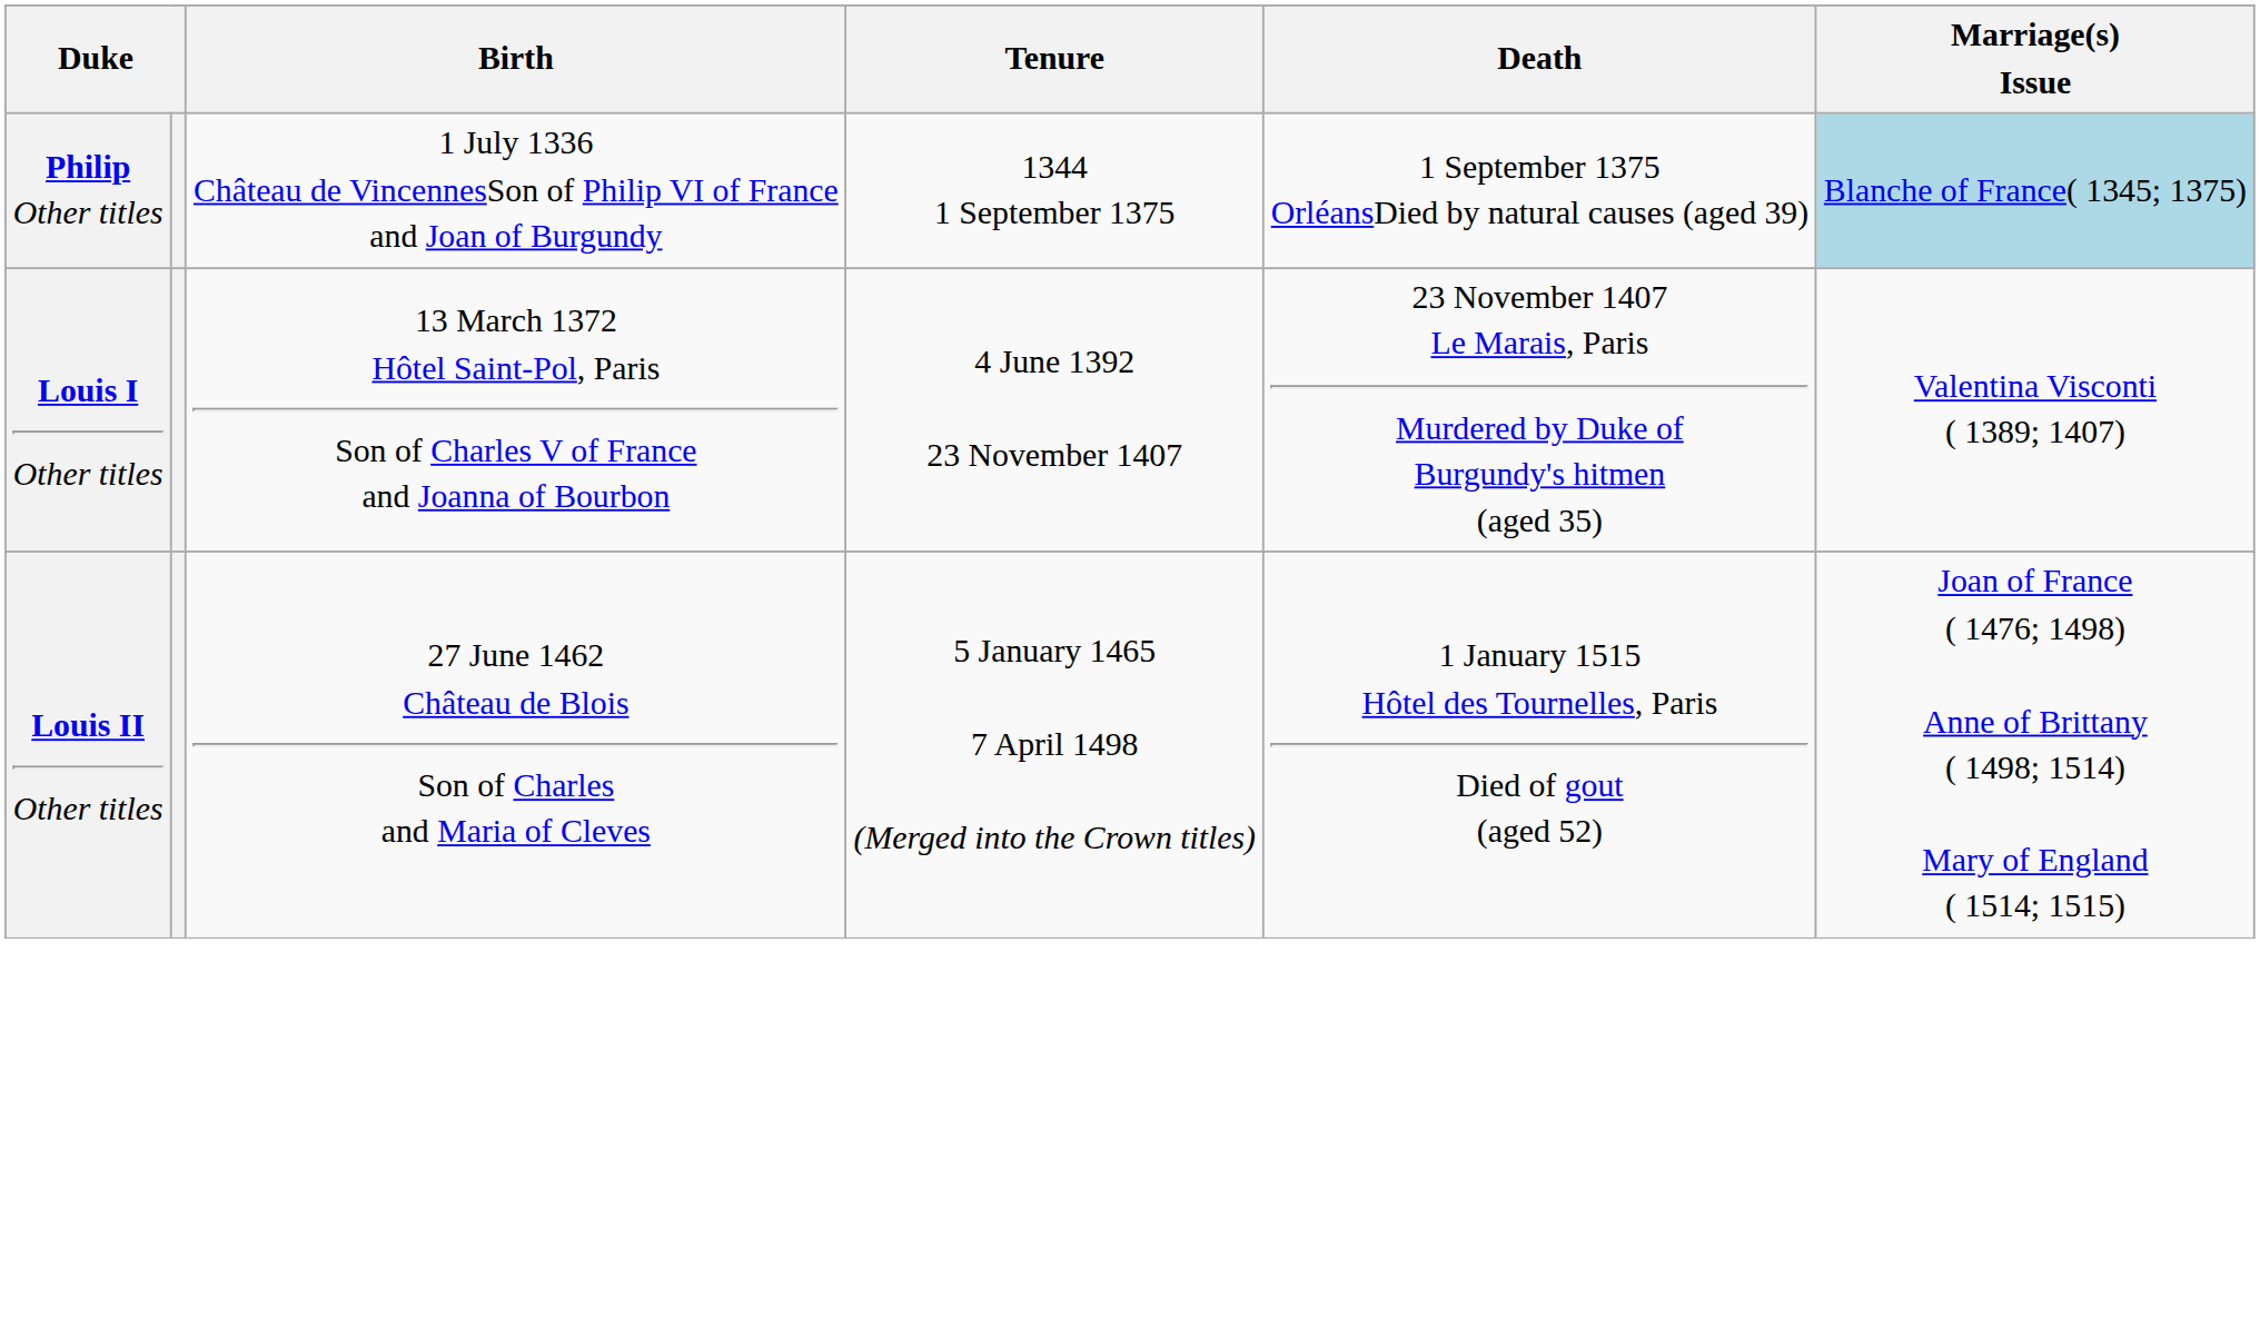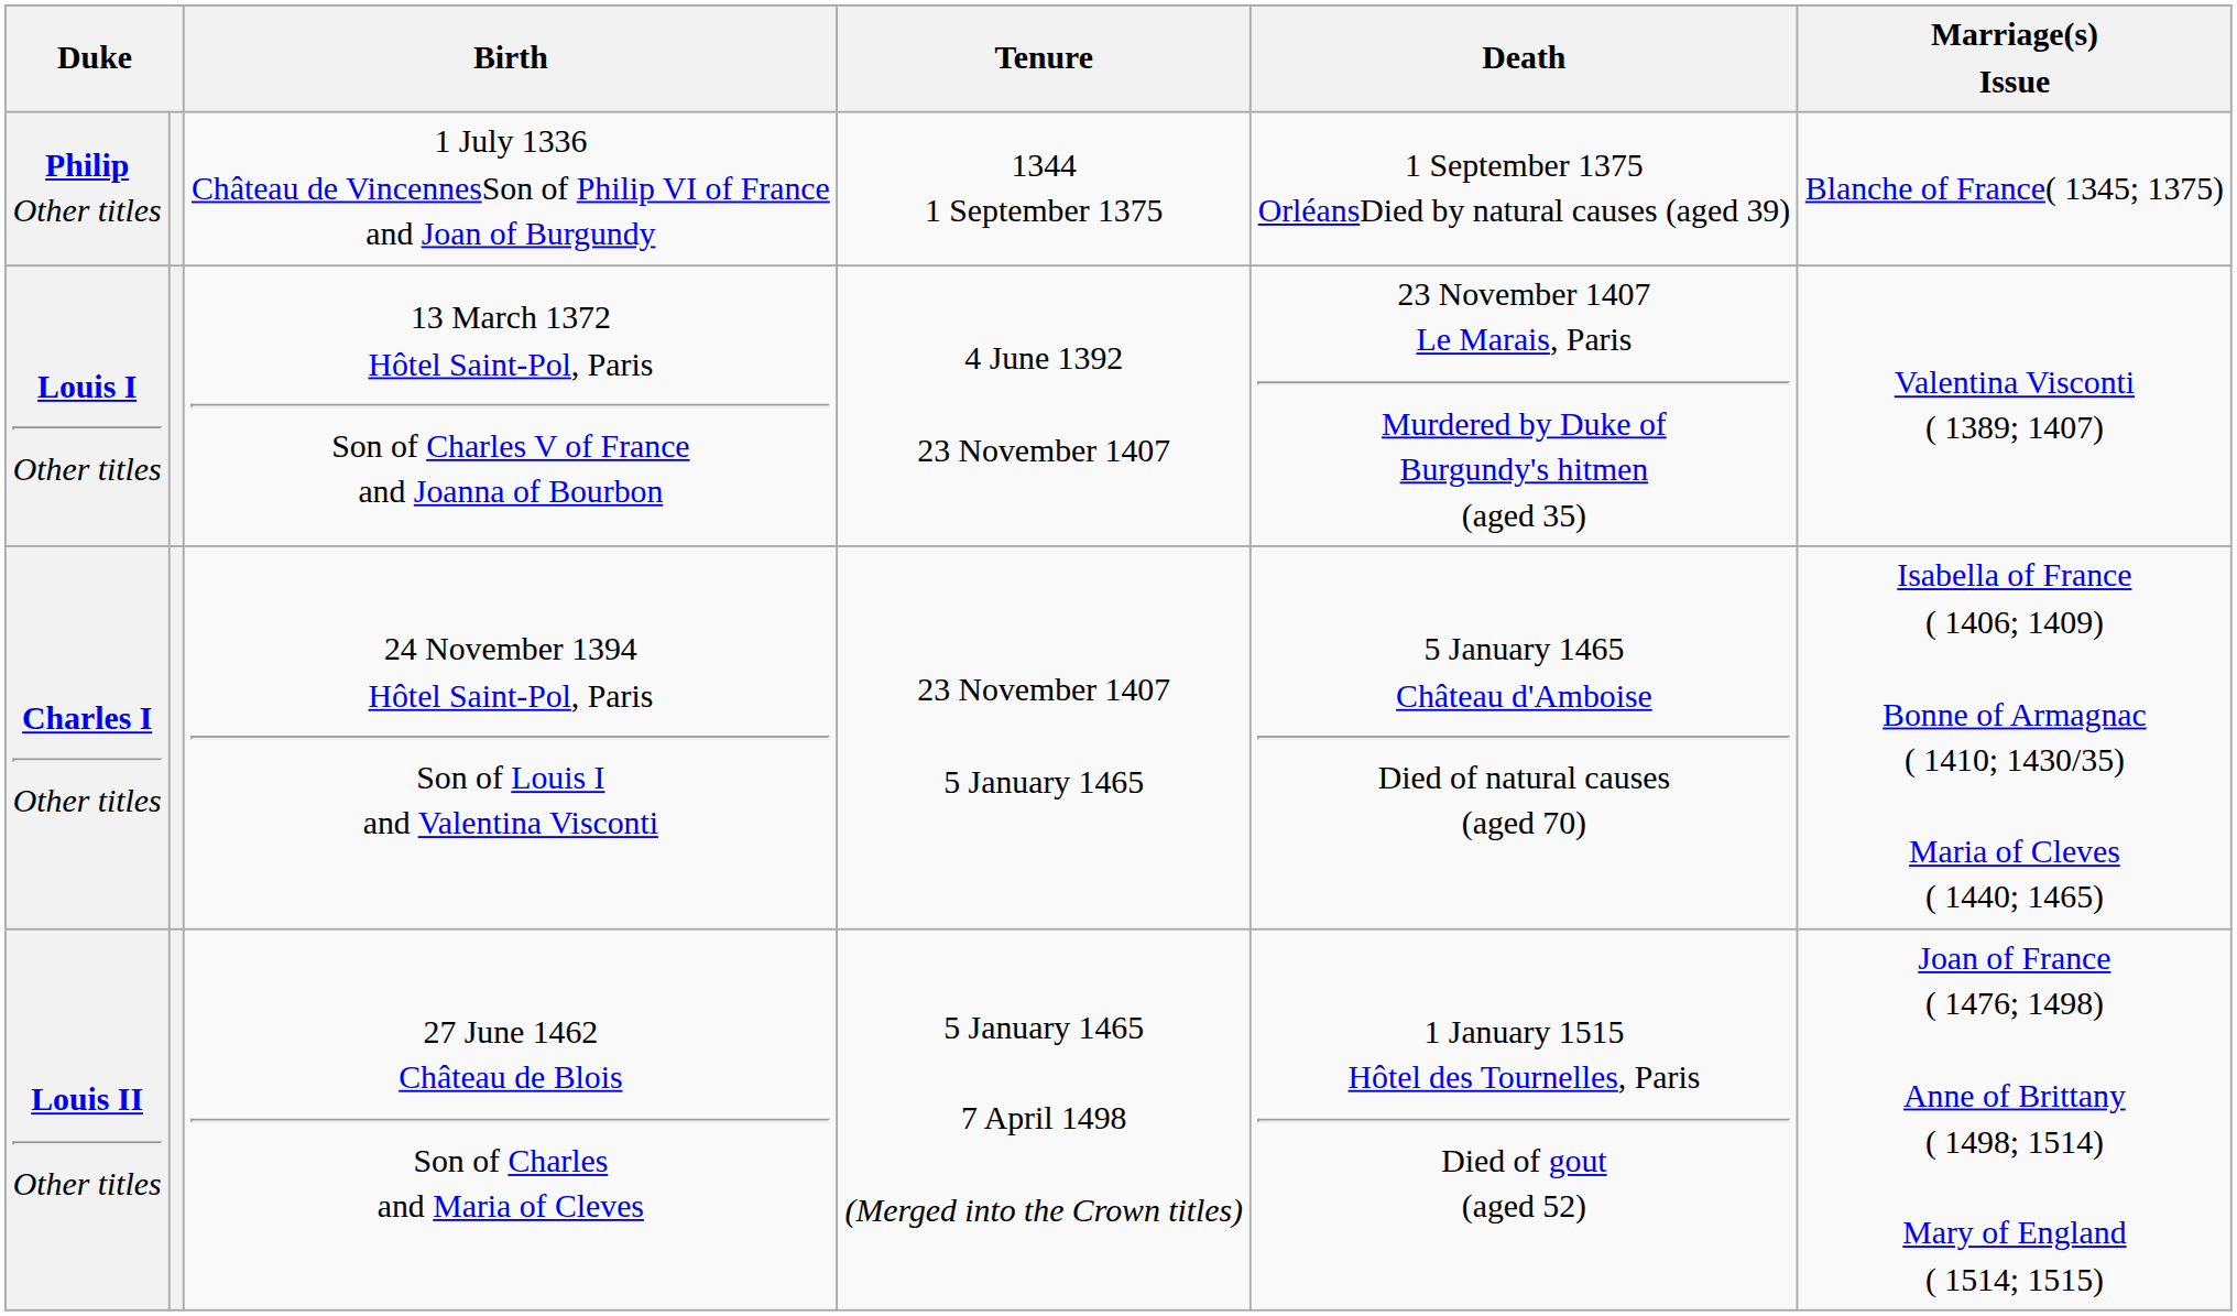Philip Other titles | Marriage(s) Issue: lightblue background -> no background
+ row: Charles I Other titles | 24 November 1394 Hôtel Saint-Pol, Paris Son of Louis I and Valentina Visconti | 23 November 1407 5 January 1465 | 5 January 1465 Château d'Amboise Died of natural causes (aged 70) | Isabella of France ( 1406; 1409) Bonne of Armagnac ( 1410; 1430/35) Maria of Cleves ( 1440; 1465)
